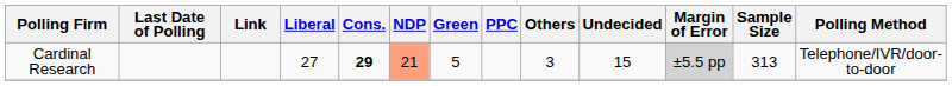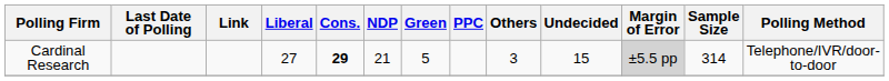Cardinal Research | NDP: lightsalmon background -> no background
Cardinal Research | Sample Size: 313 -> 314
